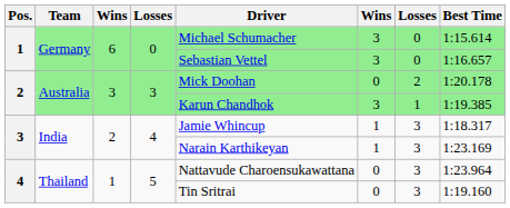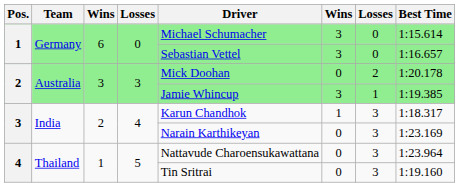row 5 | Driver: Karun Chandhok -> Jamie Whincup
row 6 | Driver: Jamie Whincup -> Karun Chandhok
row 7 | column 6: 1 -> 0
